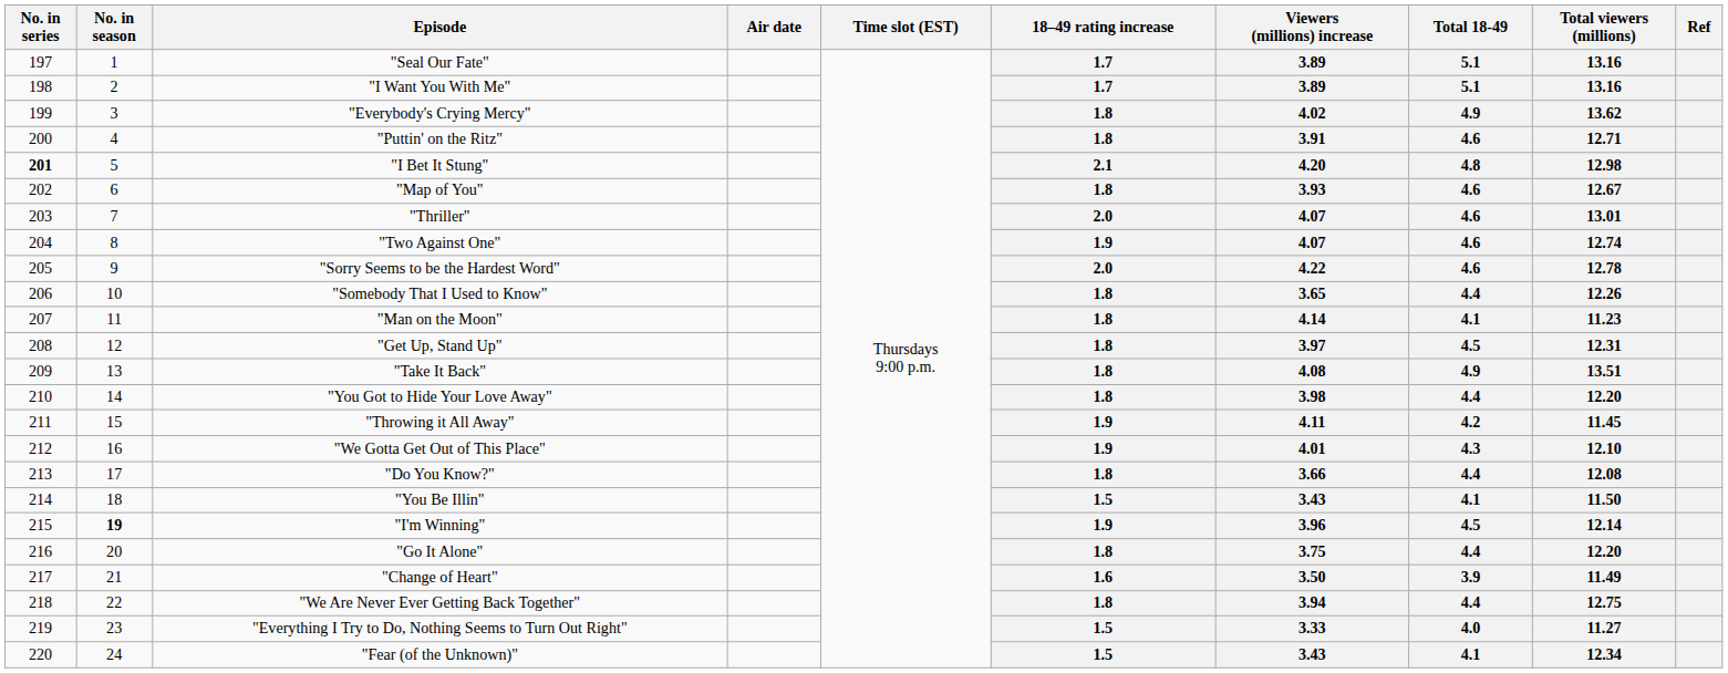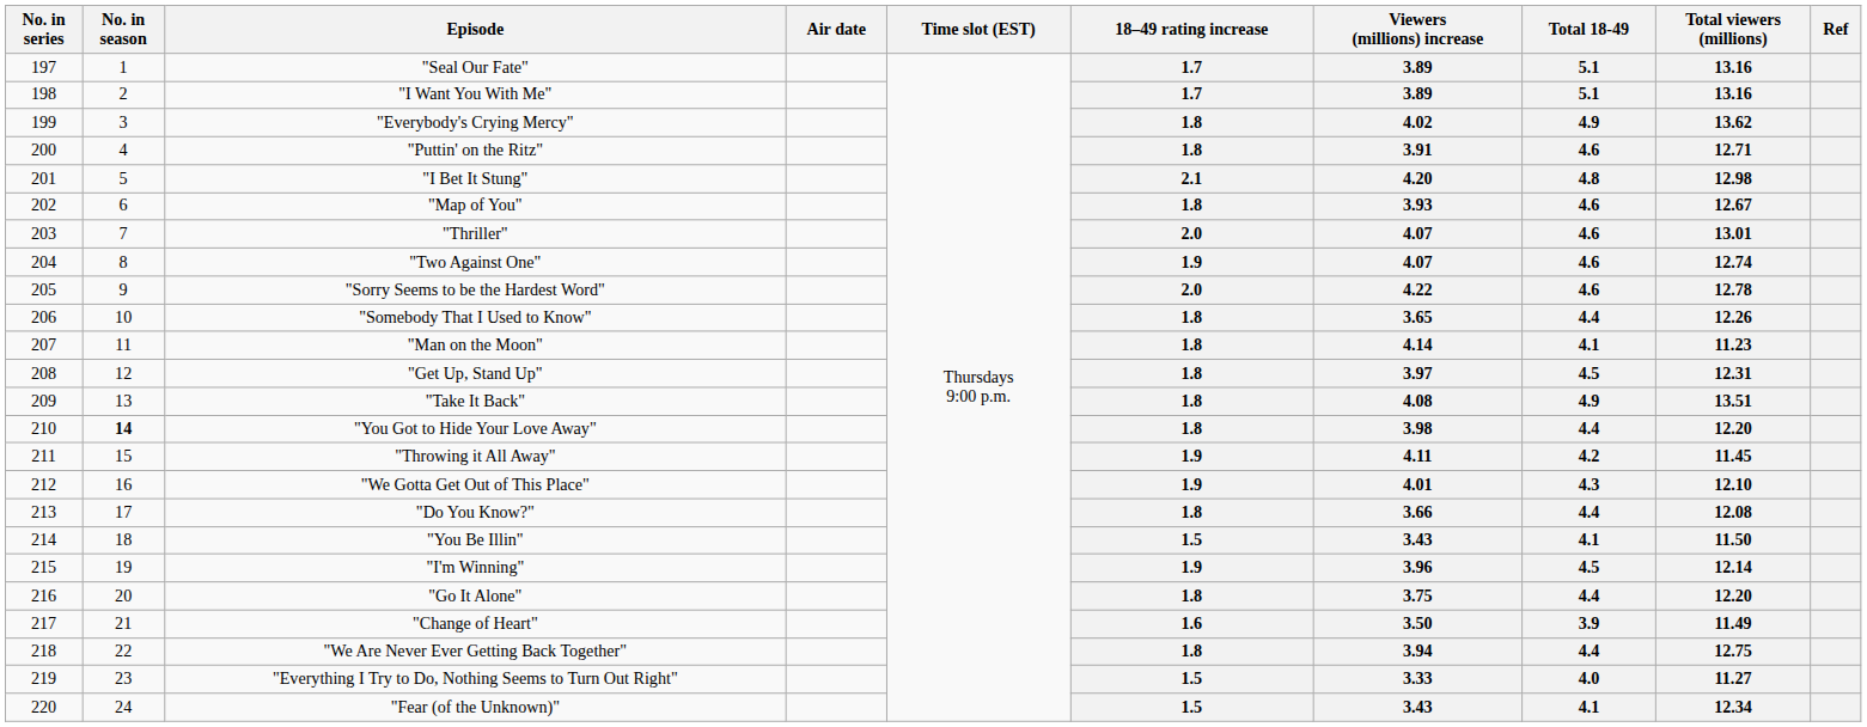"I Bet It Stung" | No. in series: bold -> normal
"You Got to Hide Your Love Away" | No. in season: normal -> bold
"I'm Winning" | No. in season: bold -> normal
